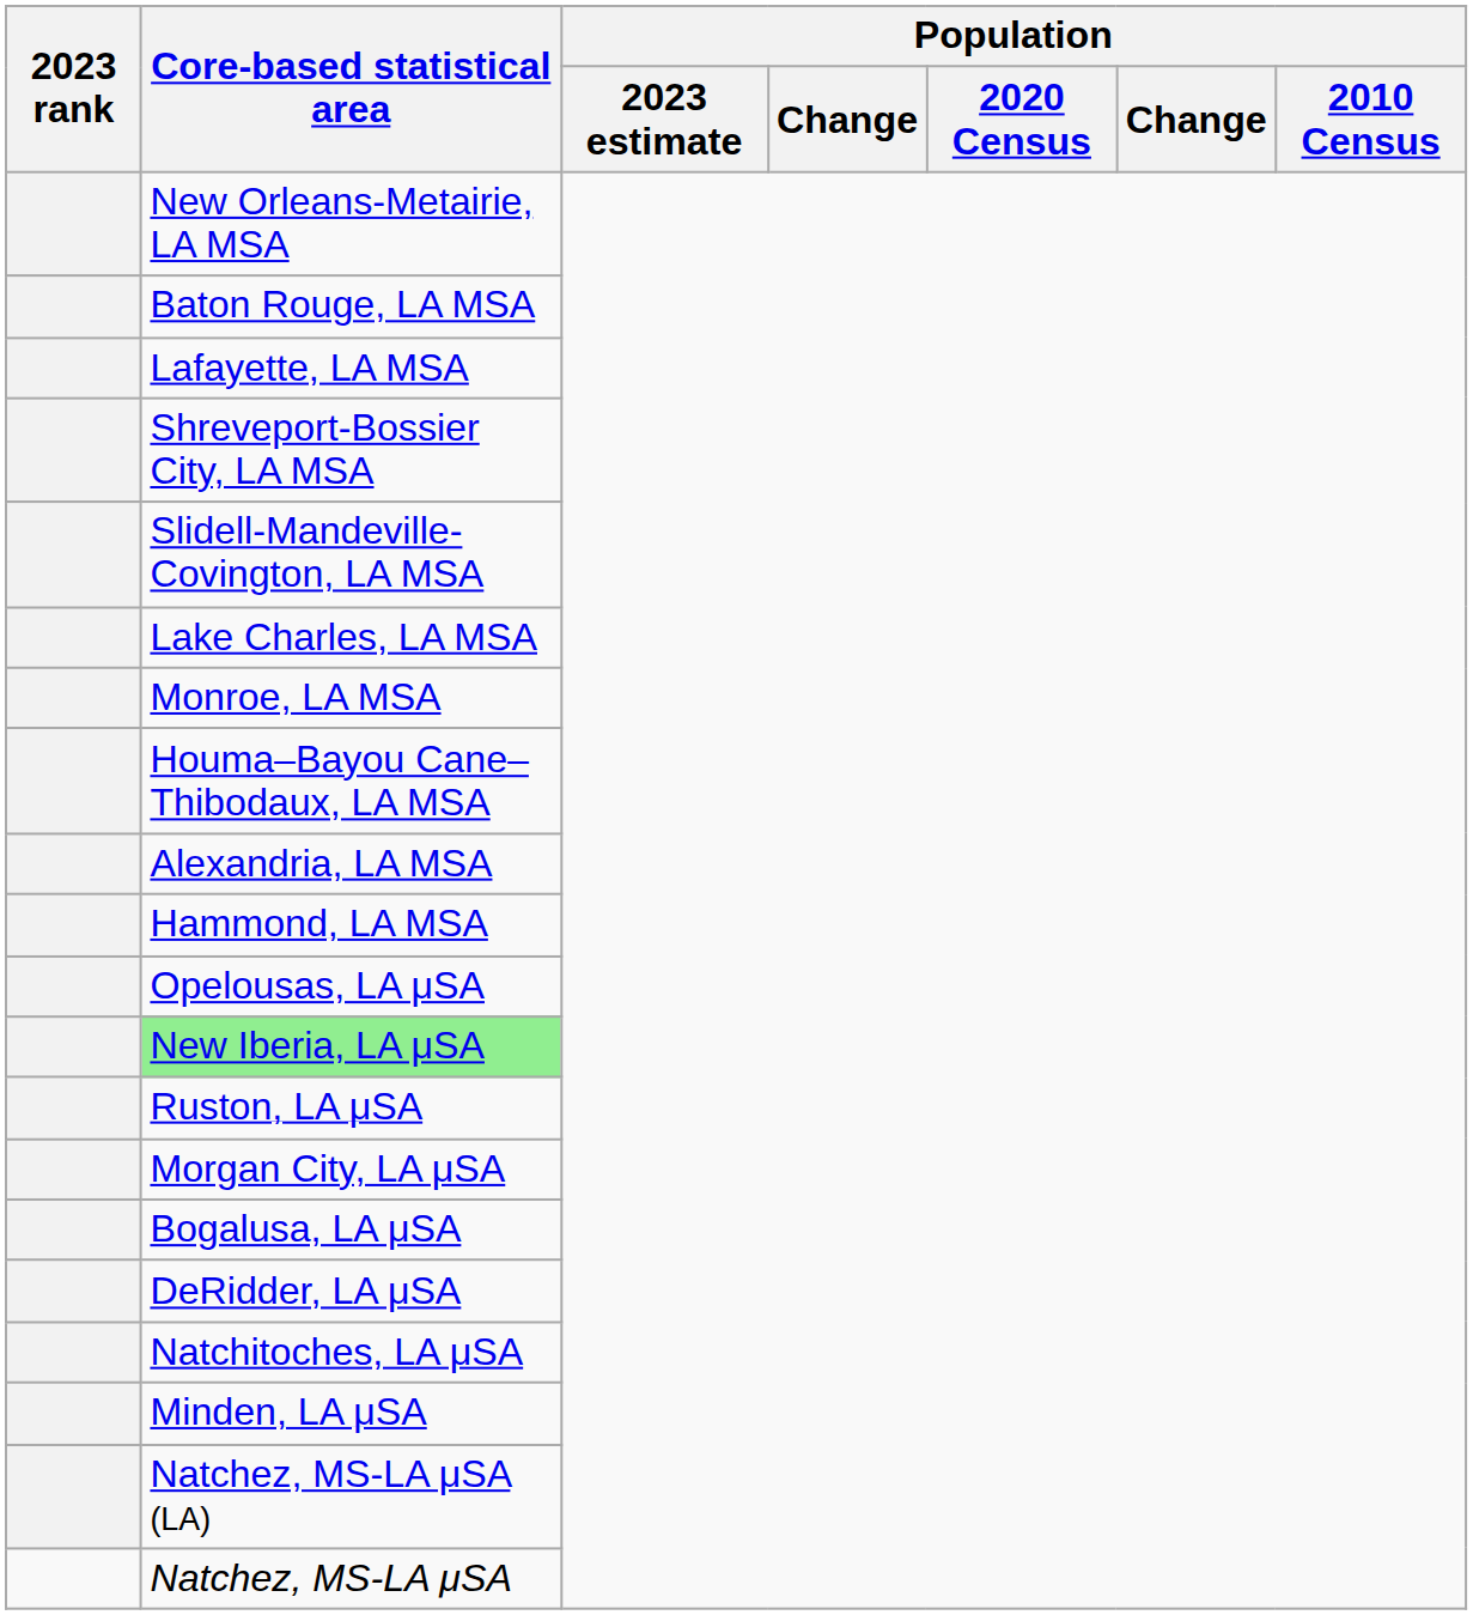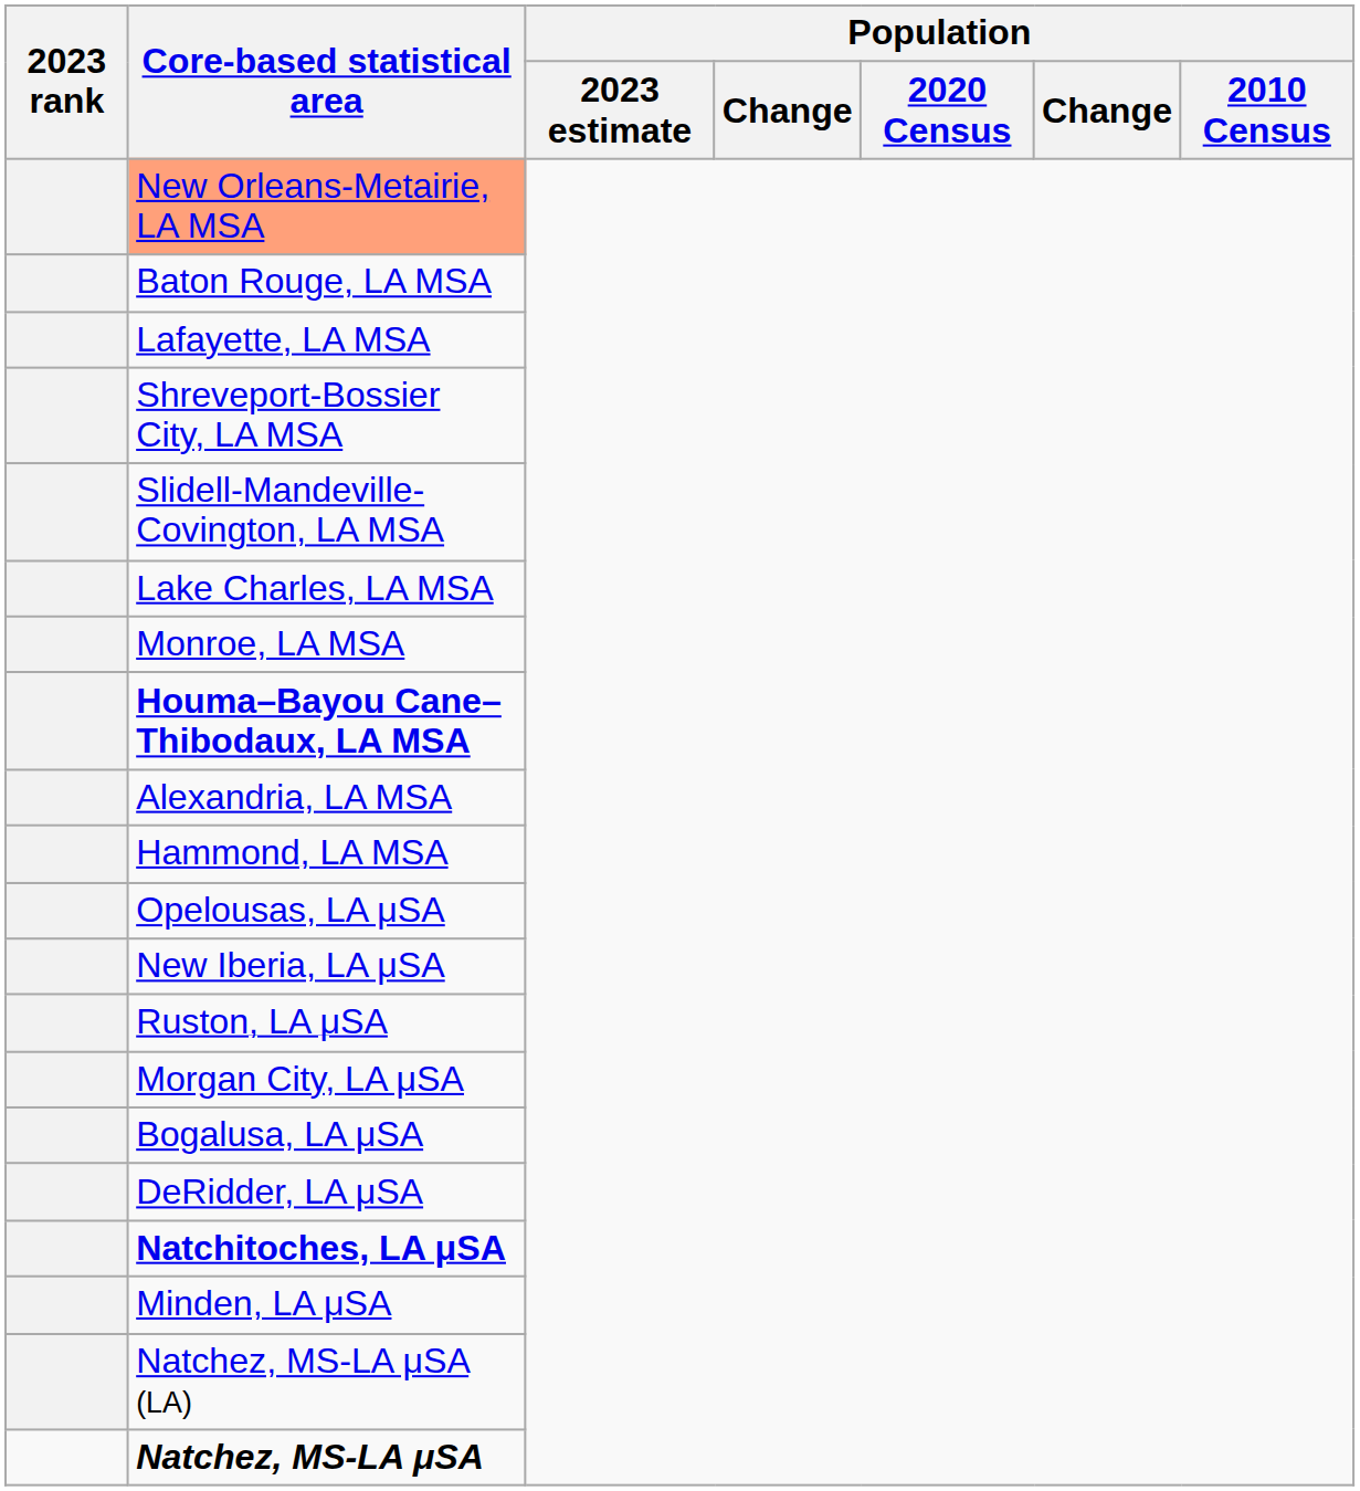New Orleans-Metairie, LA MSA | Core-based statistical area: no background -> lightsalmon background
Houma–Bayou Cane–Thibodaux, LA MSA | Core-based statistical area: normal -> bold
New Iberia, LA μSA | Core-based statistical area: lightgreen background -> no background
Natchitoches, LA μSA | Core-based statistical area: normal -> bold
Natchez, MS-LA μSA | Core-based statistical area: normal -> bold
